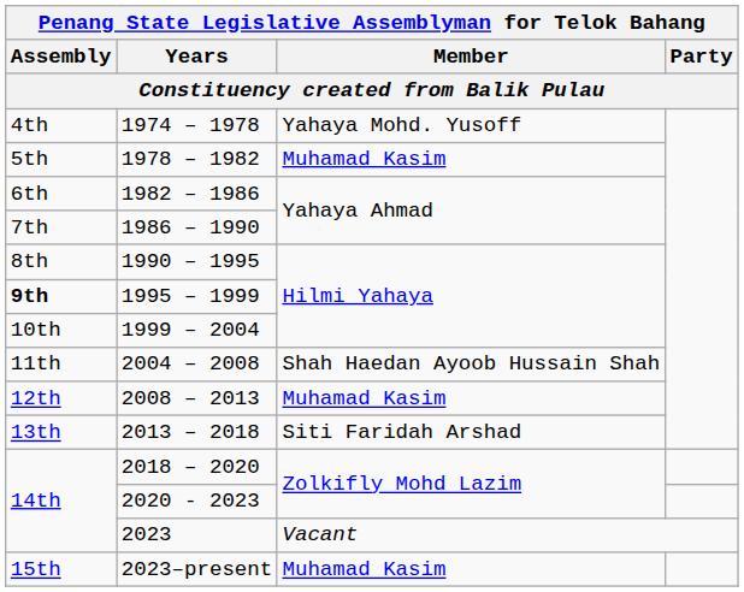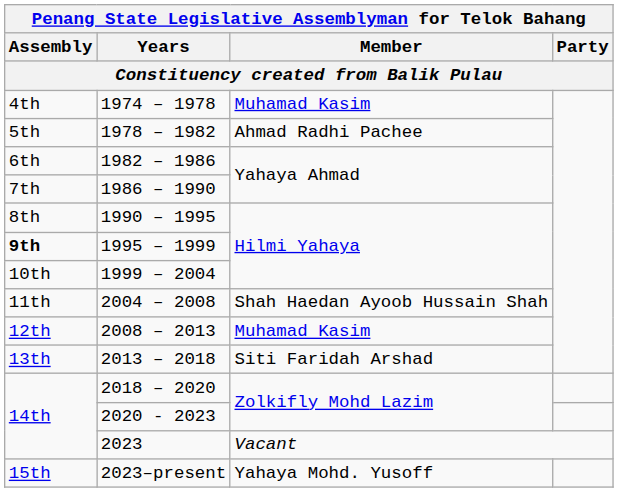1974 – 1978 | Member: Yahaya Mohd. Yusoff -> Muhamad Kasim
1978 – 1982 | Member: Muhamad Kasim -> Ahmad Radhi Pachee
2023–present | Member: Muhamad Kasim -> Yahaya Mohd. Yusoff
